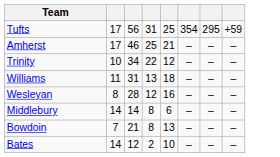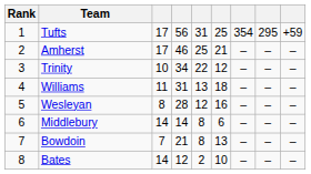+ column: Rank | 1 | 2 | 3 | 4 | 5 | 6 | 7 | 8
